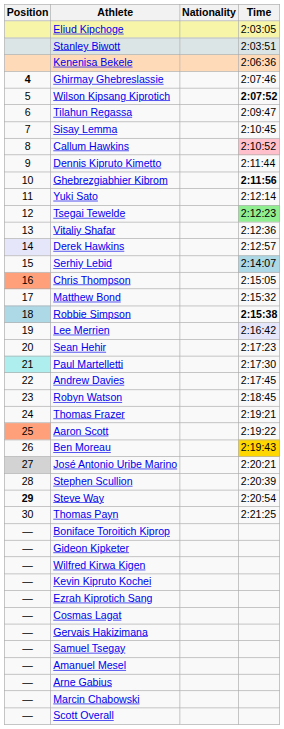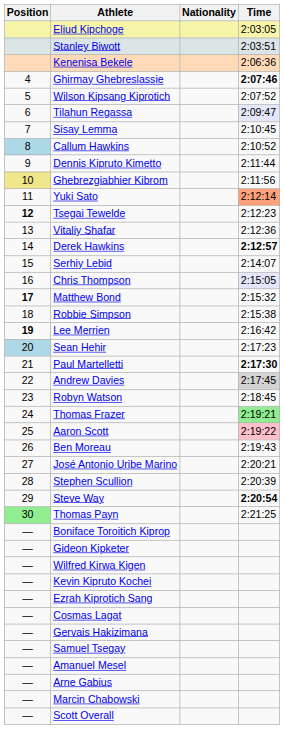Ghirmay Ghebreslassie | Position: bold -> normal
Ghirmay Ghebreslassie | Time: normal -> bold
Wilson Kipsang Kiprotich | Time: bold -> normal
Tilahun Regassa | Time: no background -> lavender background
Callum Hawkins | Position: no background -> lightblue background
Callum Hawkins | Time: pink background -> no background
Ghebrezgiabhier Kibrom | Position: no background -> khaki background
Ghebrezgiabhier Kibrom | Time: bold -> normal
Yuki Sato | Time: no background -> lightsalmon background
Tsegai Tewelde | Position: normal -> bold
Tsegai Tewelde | Time: lightgreen background -> no background
Derek Hawkins | Position: lavender background -> no background
Derek Hawkins | Time: normal -> bold
Serhiy Lebid | Time: lightblue background -> no background
Chris Thompson | Position: lightsalmon background -> no background
Chris Thompson | Time: no background -> lavender background
Matthew Bond | Position: normal -> bold
Robbie Simpson | Position: lightblue background -> no background
Robbie Simpson | Time: bold -> normal
Lee Merrien | Position: normal -> bold
Lee Merrien | Time: lavender background -> no background
Sean Hehir | Position: no background -> lightblue background
Paul Martelletti | Position: paleturquoise background -> no background
Paul Martelletti | Time: normal -> bold
Andrew Davies | Time: no background -> lightgrey background
Thomas Frazer | Time: no background -> lightgreen background
Aaron Scott | Position: lightsalmon background -> no background
Aaron Scott | Time: no background -> pink background
Ben Moreau | Time: gold background -> no background
José Antonio Uribe Marino | Position: lightgrey background -> no background
Steve Way | Position: bold -> normal
Steve Way | Time: normal -> bold
Thomas Payn | Position: no background -> lightgreen background
